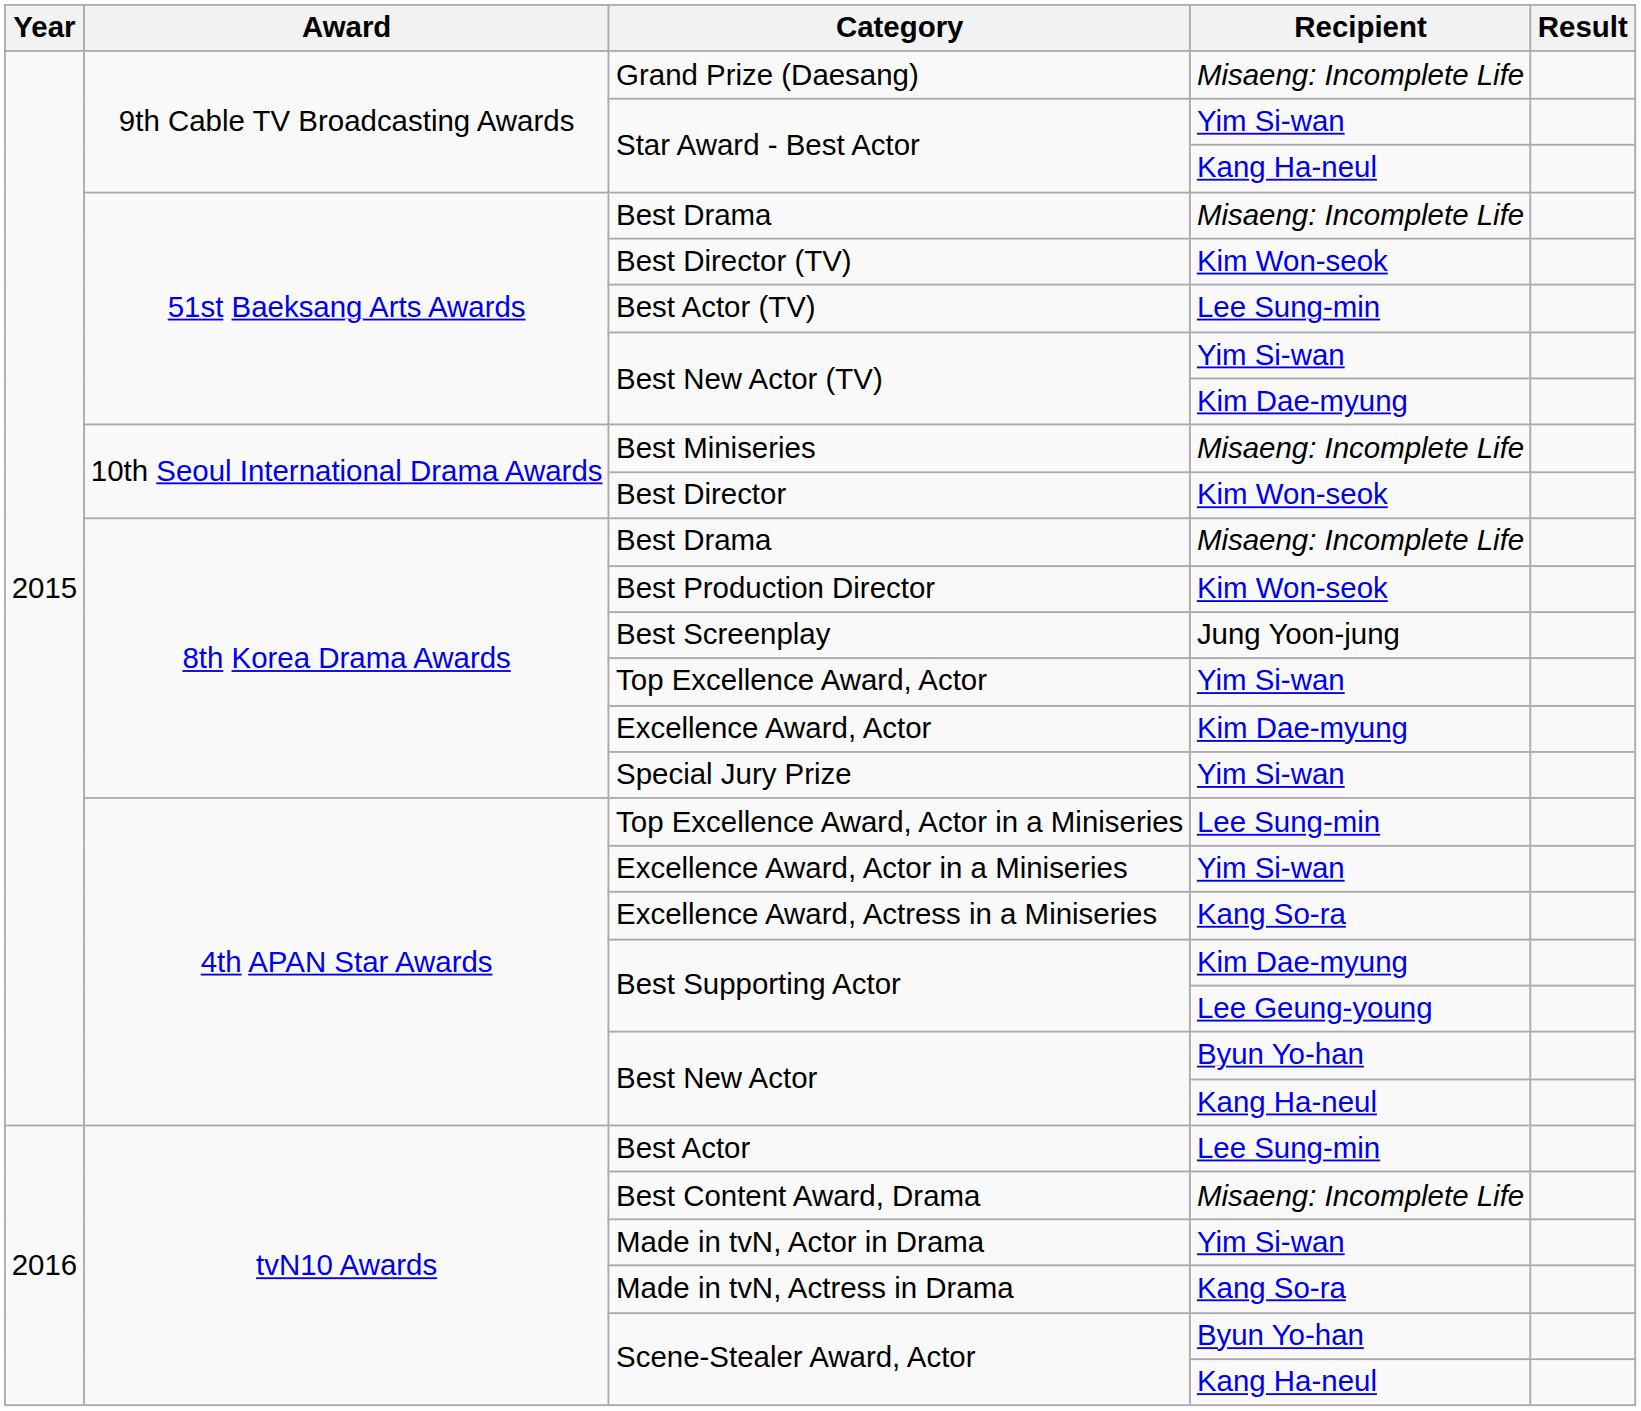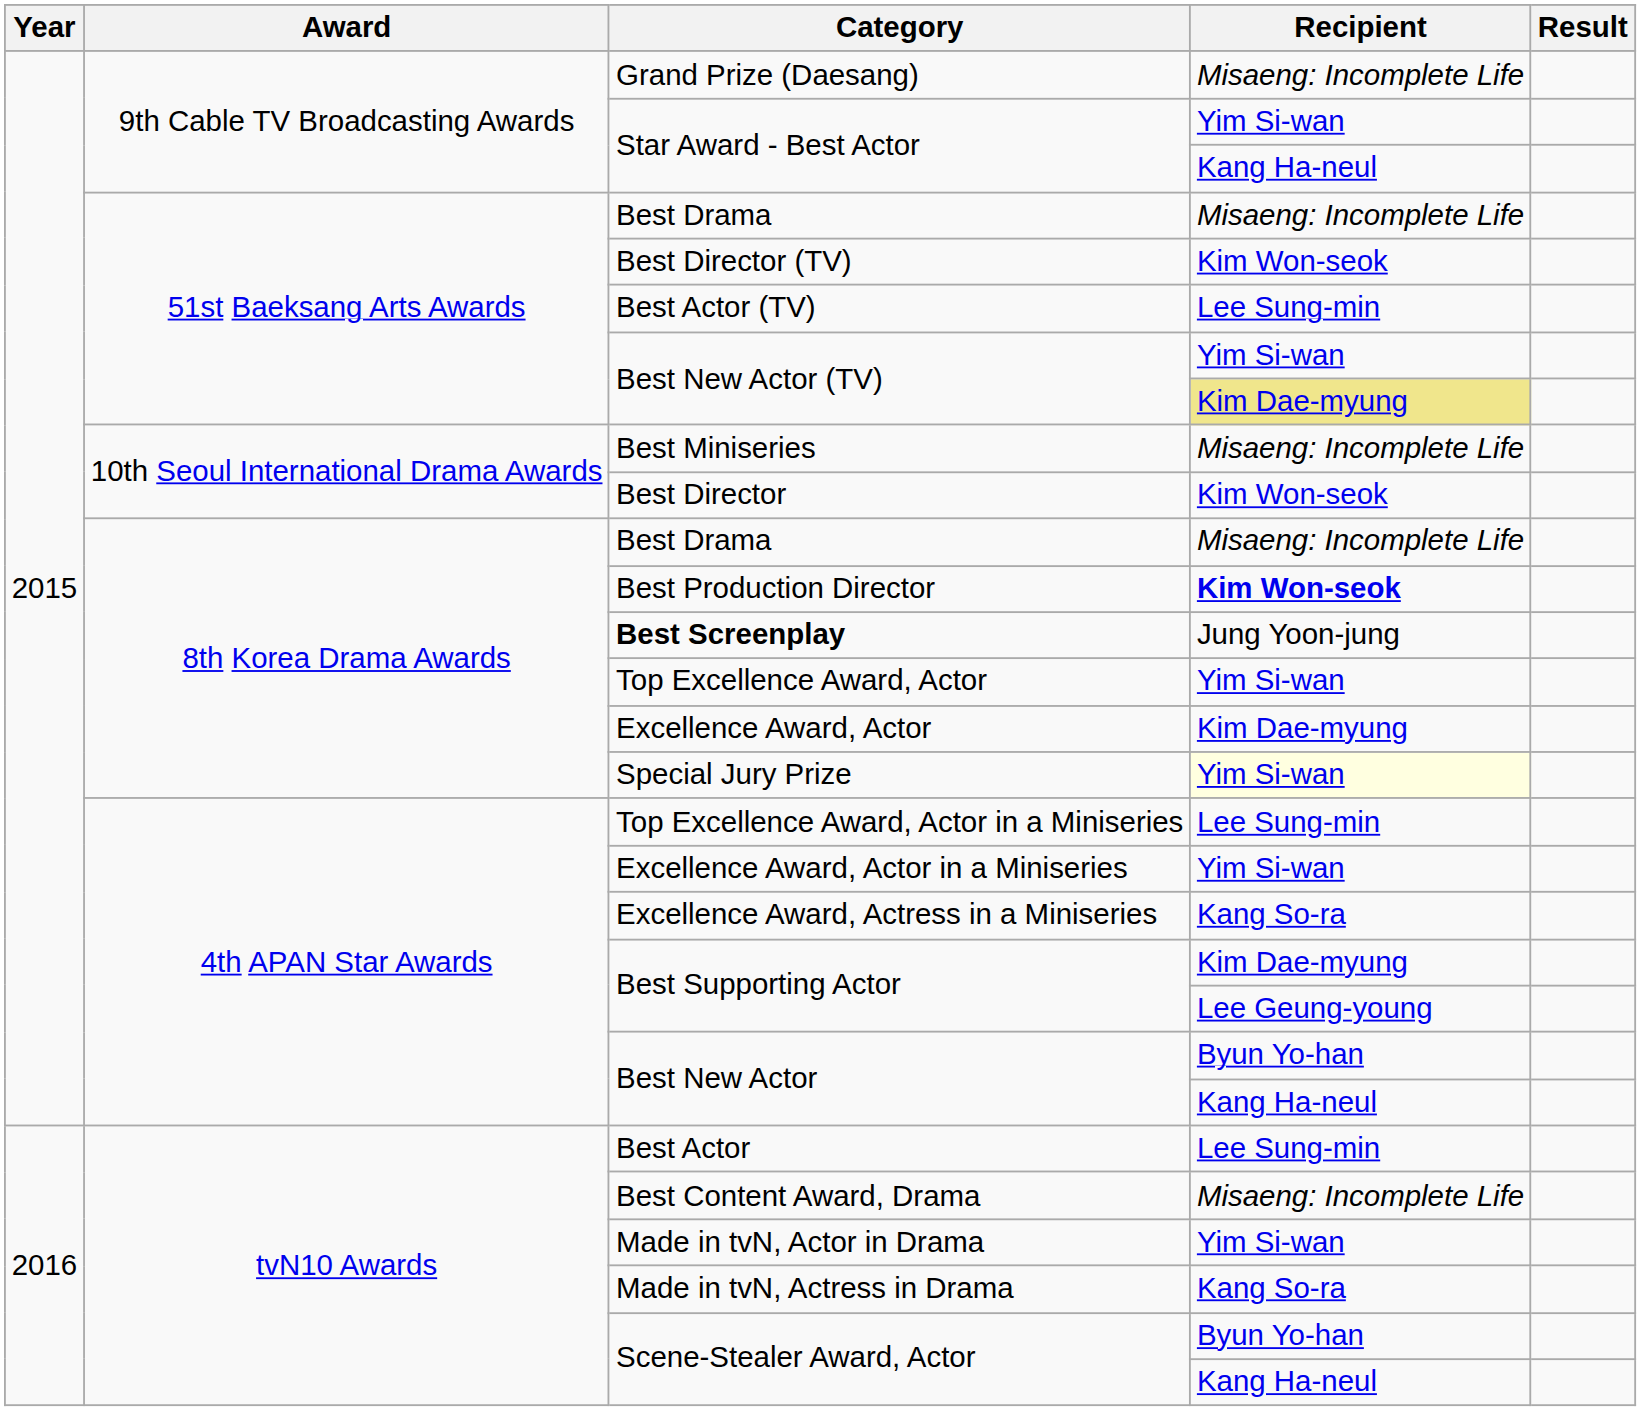Best New Actor (TV) / Kim Dae-myung | Recipient: no background -> khaki background
Best Production Director | Recipient: normal -> bold
Best Screenplay | Category: normal -> bold
Special Jury Prize | Recipient: no background -> lightyellow background
